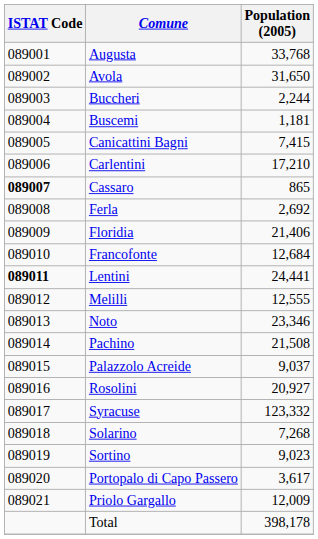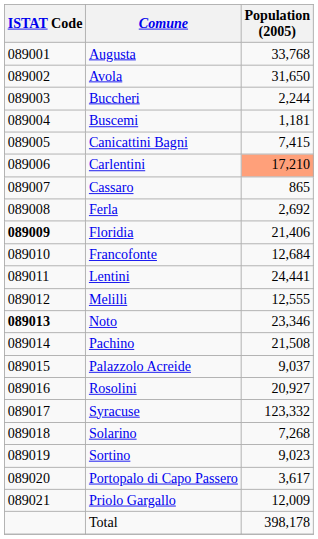Carlentini | Population (2005): no background -> lightsalmon background
Cassaro | ISTAT Code: bold -> normal
Floridia | ISTAT Code: normal -> bold
Lentini | ISTAT Code: bold -> normal
Noto | ISTAT Code: normal -> bold
